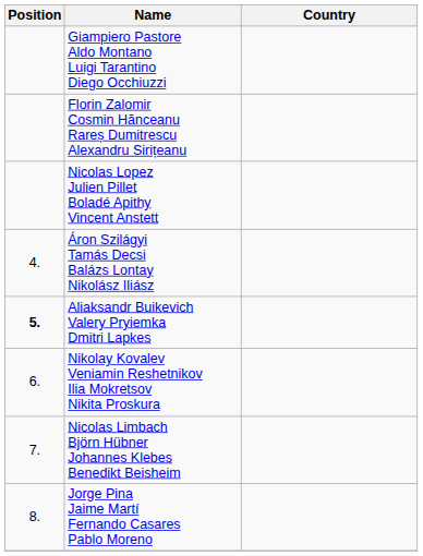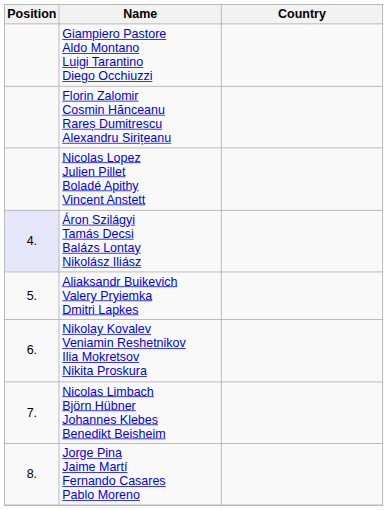Áron Szilágyi Tamás Decsi Balázs Lontay Nikolász Iliász | Position: no background -> lavender background
Aliaksandr Buikevich Valery Pryiemka Dmitri Lapkes | Position: bold -> normal
